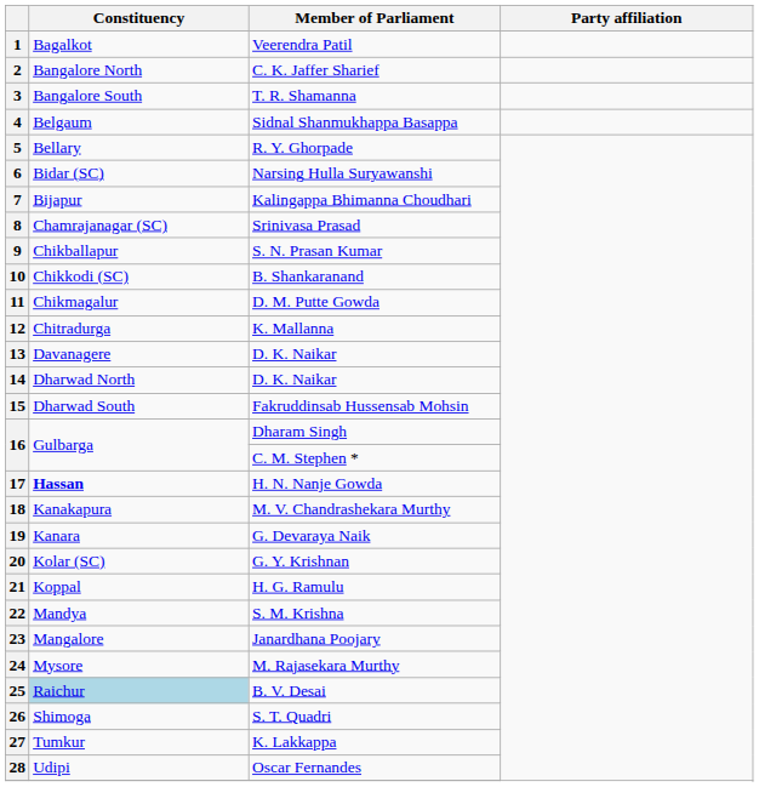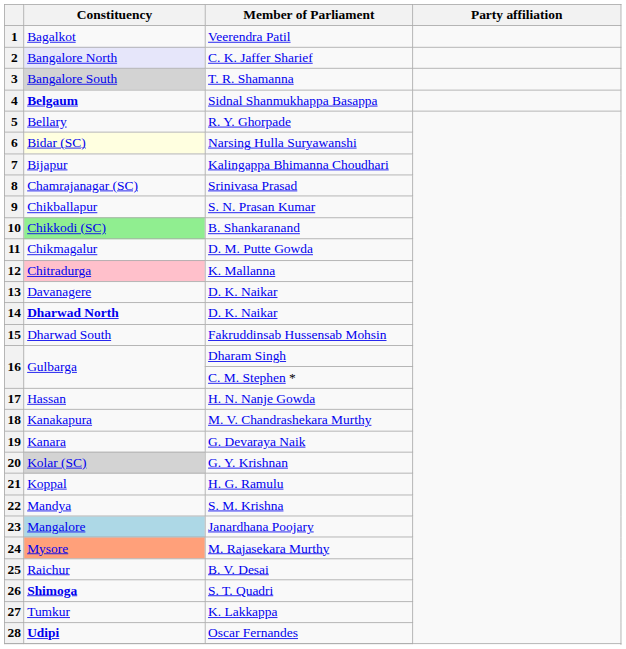2 | Constituency: no background -> lavender background
3 | Constituency: no background -> lightgrey background
4 | Constituency: normal -> bold
6 | Constituency: no background -> lightyellow background
10 | Constituency: no background -> lightgreen background
12 | Constituency: no background -> pink background
14 | Constituency: normal -> bold
17 | Constituency: bold -> normal
20 | Constituency: no background -> lightgrey background
23 | Constituency: no background -> lightblue background
24 | Constituency: no background -> lightsalmon background
25 | Constituency: lightblue background -> no background
26 | Constituency: normal -> bold
28 | Constituency: normal -> bold
